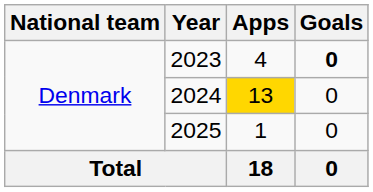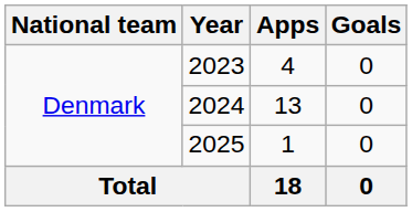2023 | Goals: bold -> normal
2024 | Apps: gold background -> no background
